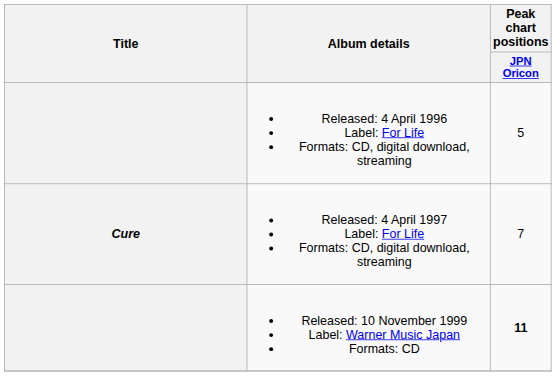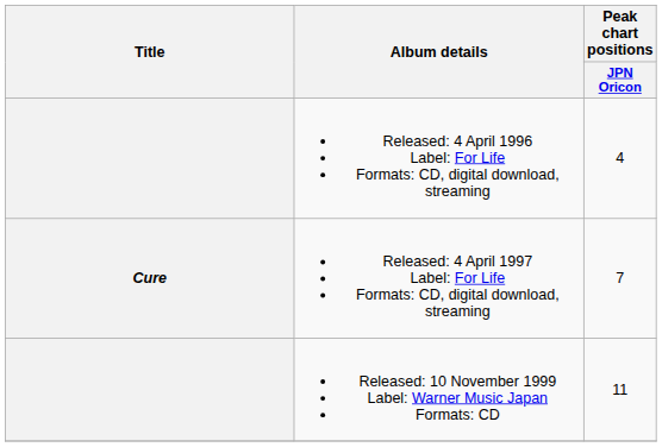row 3 | Peak chart positions / JPN Oricon: 5 -> 4
row 5 | Peak chart positions / JPN Oricon: bold -> normal
